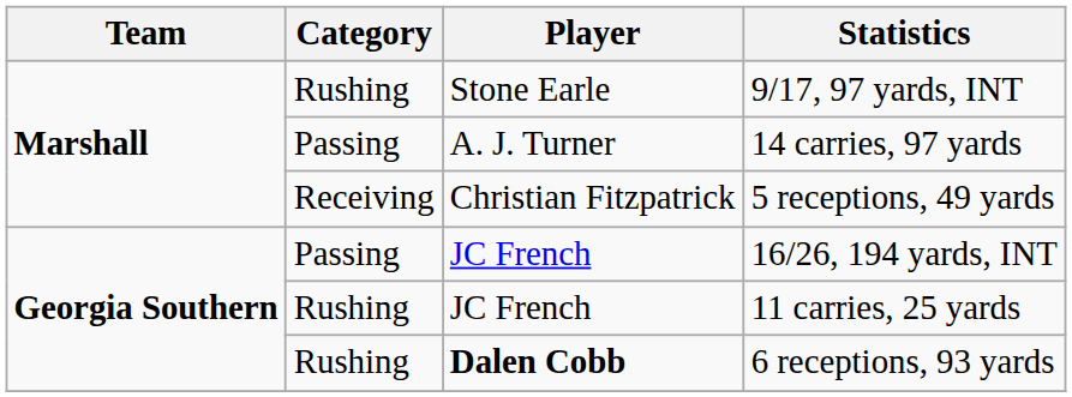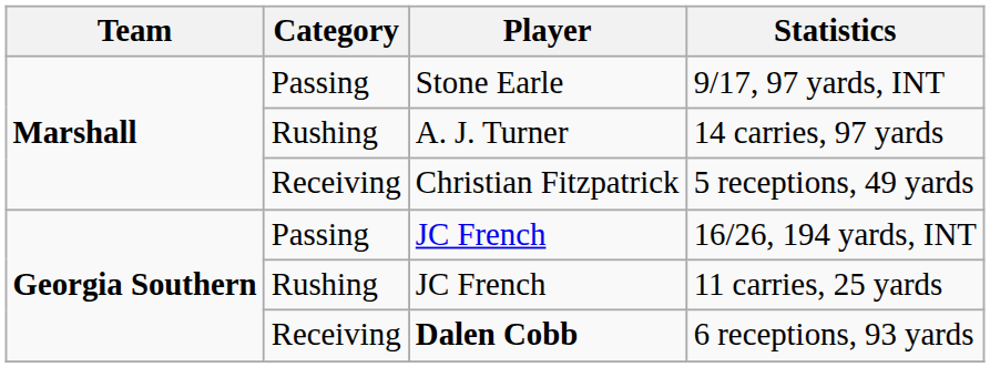9/17, 97 yards, INT | Category: Rushing -> Passing
14 carries, 97 yards | Category: Passing -> Rushing
6 receptions, 93 yards | Category: Rushing -> Receiving
